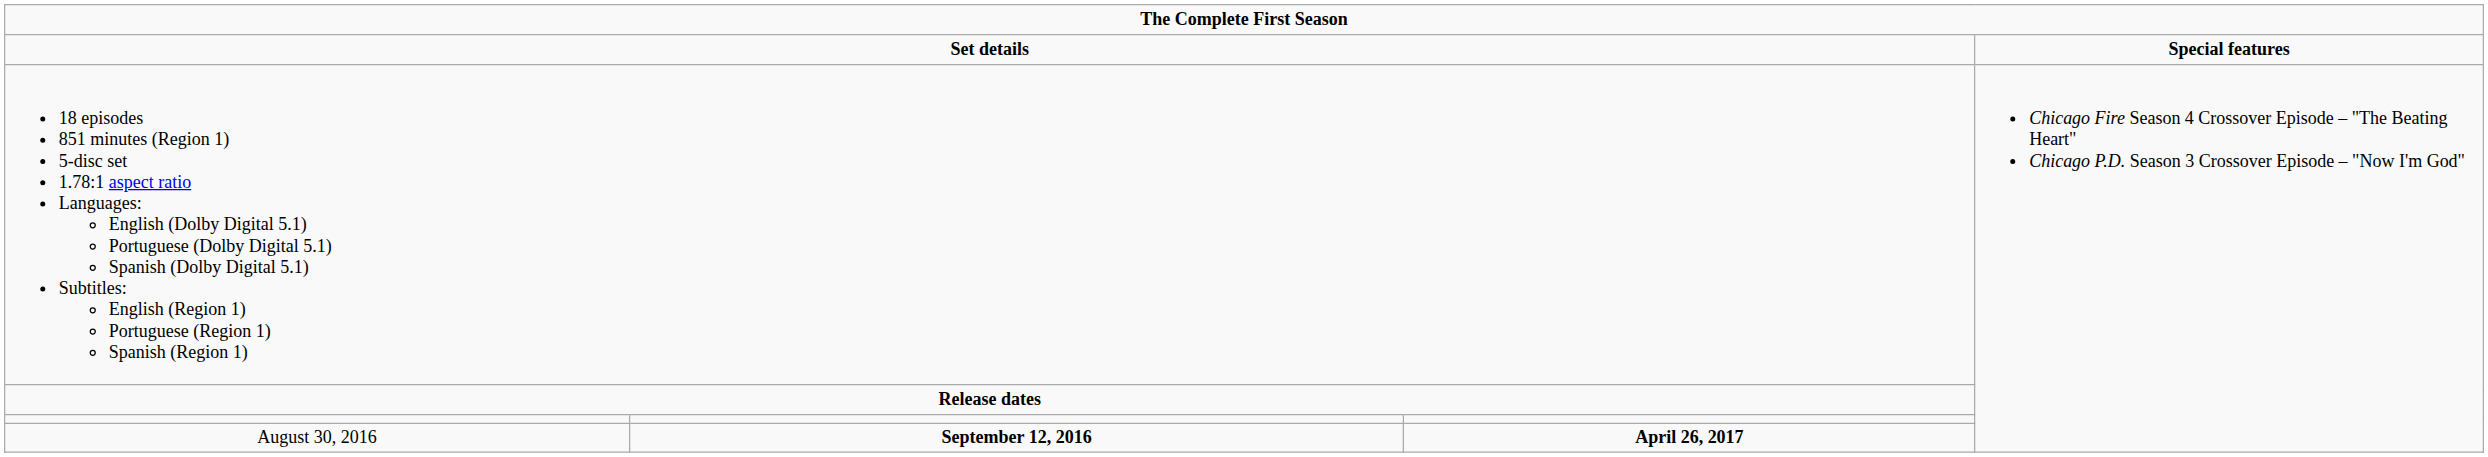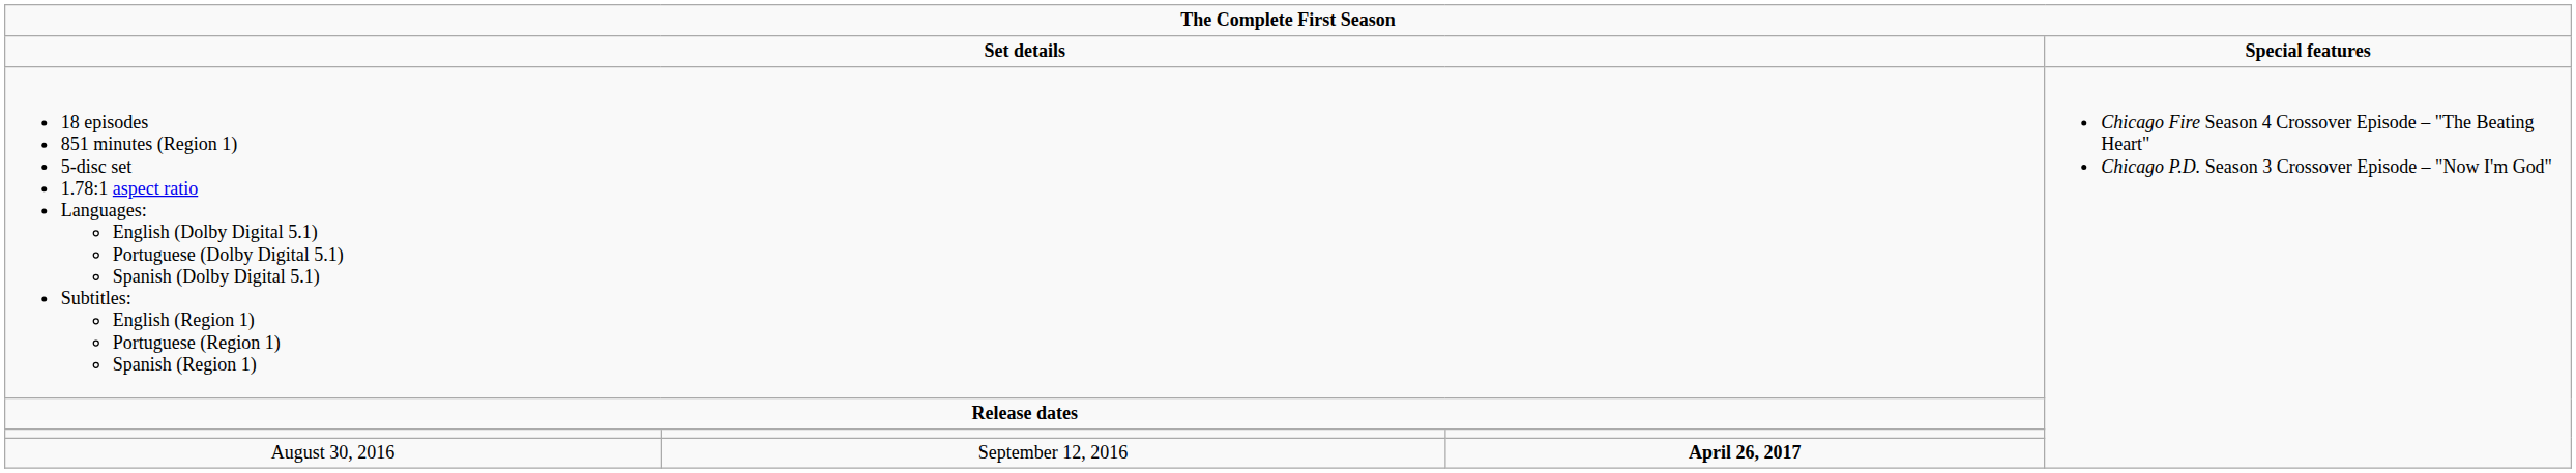August 30, 2016 | column 2: bold -> normal
